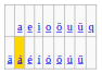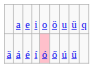ä | column 2: gold background -> no background
ä | column 5: no background -> pink background
